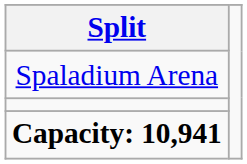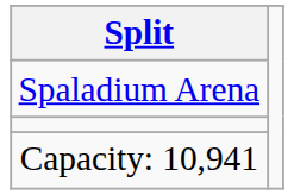Capacity: 10,941 | Split: bold -> normal
